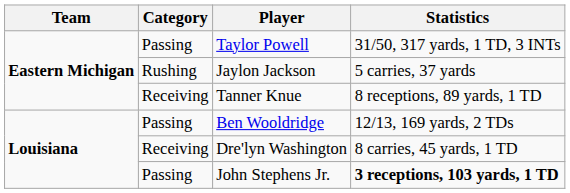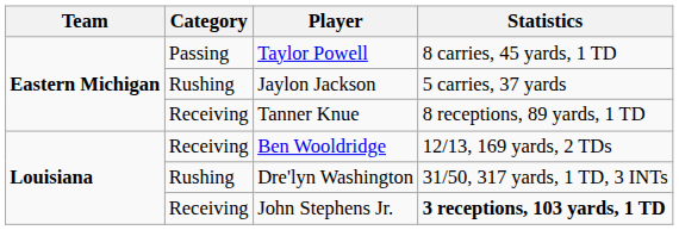Taylor Powell | Statistics: 31/50, 317 yards, 1 TD, 3 INTs -> 8 carries, 45 yards, 1 TD
Ben Wooldridge | Category: Passing -> Receiving
Dre'lyn Washington | Category: Receiving -> Rushing
Dre'lyn Washington | Statistics: 8 carries, 45 yards, 1 TD -> 31/50, 317 yards, 1 TD, 3 INTs
John Stephens Jr. | Category: Passing -> Receiving
